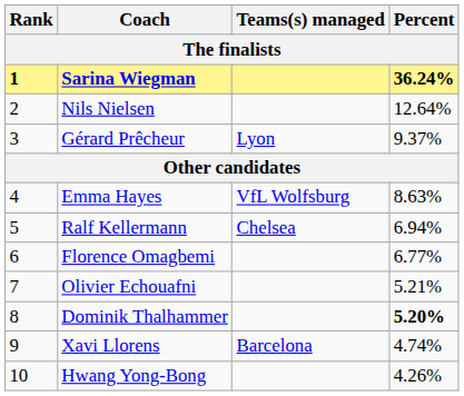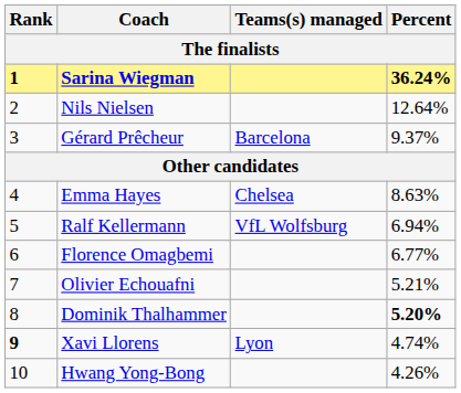Gérard Prêcheur | Teams(s) managed: Lyon -> Barcelona
Emma Hayes | Teams(s) managed: VfL Wolfsburg -> Chelsea
Ralf Kellermann | Teams(s) managed: Chelsea -> VfL Wolfsburg
Xavi Llorens | Rank: normal -> bold
Xavi Llorens | Teams(s) managed: Barcelona -> Lyon
